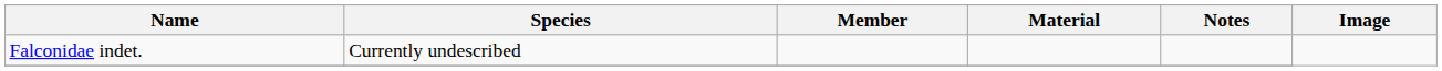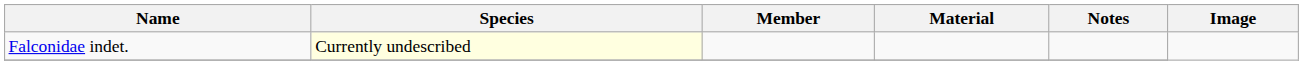Falconidae indet. | Species: no background -> lightyellow background
